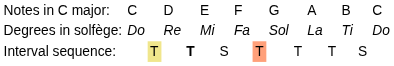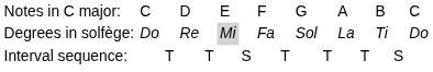Degrees in solfège: | column 6: no background -> lightgrey background
Interval sequence: | column 3: khaki background -> no background
Interval sequence: | column 5: bold -> normal
Interval sequence: | column 9: lightsalmon background -> no background
